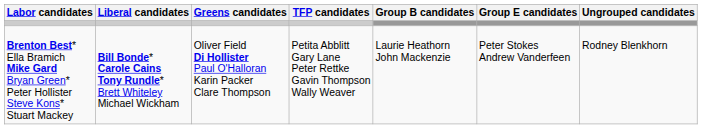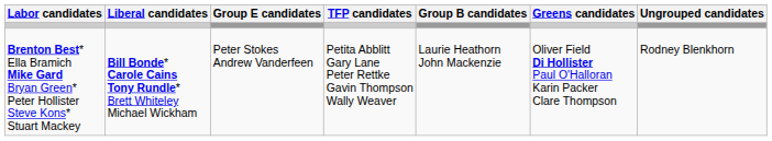columns swapped: Greens candidates <-> Group E candidates
